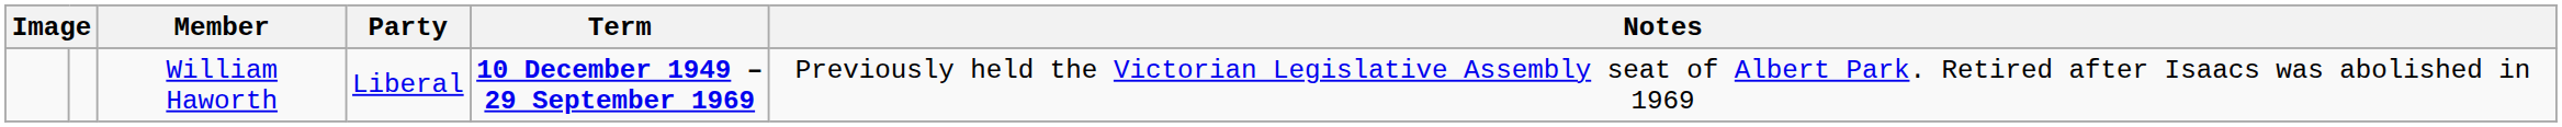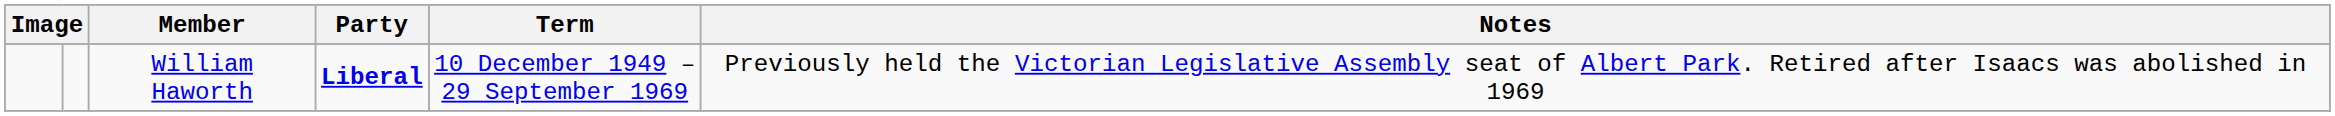William Haworth | Party: normal -> bold
William Haworth | Term: bold -> normal
